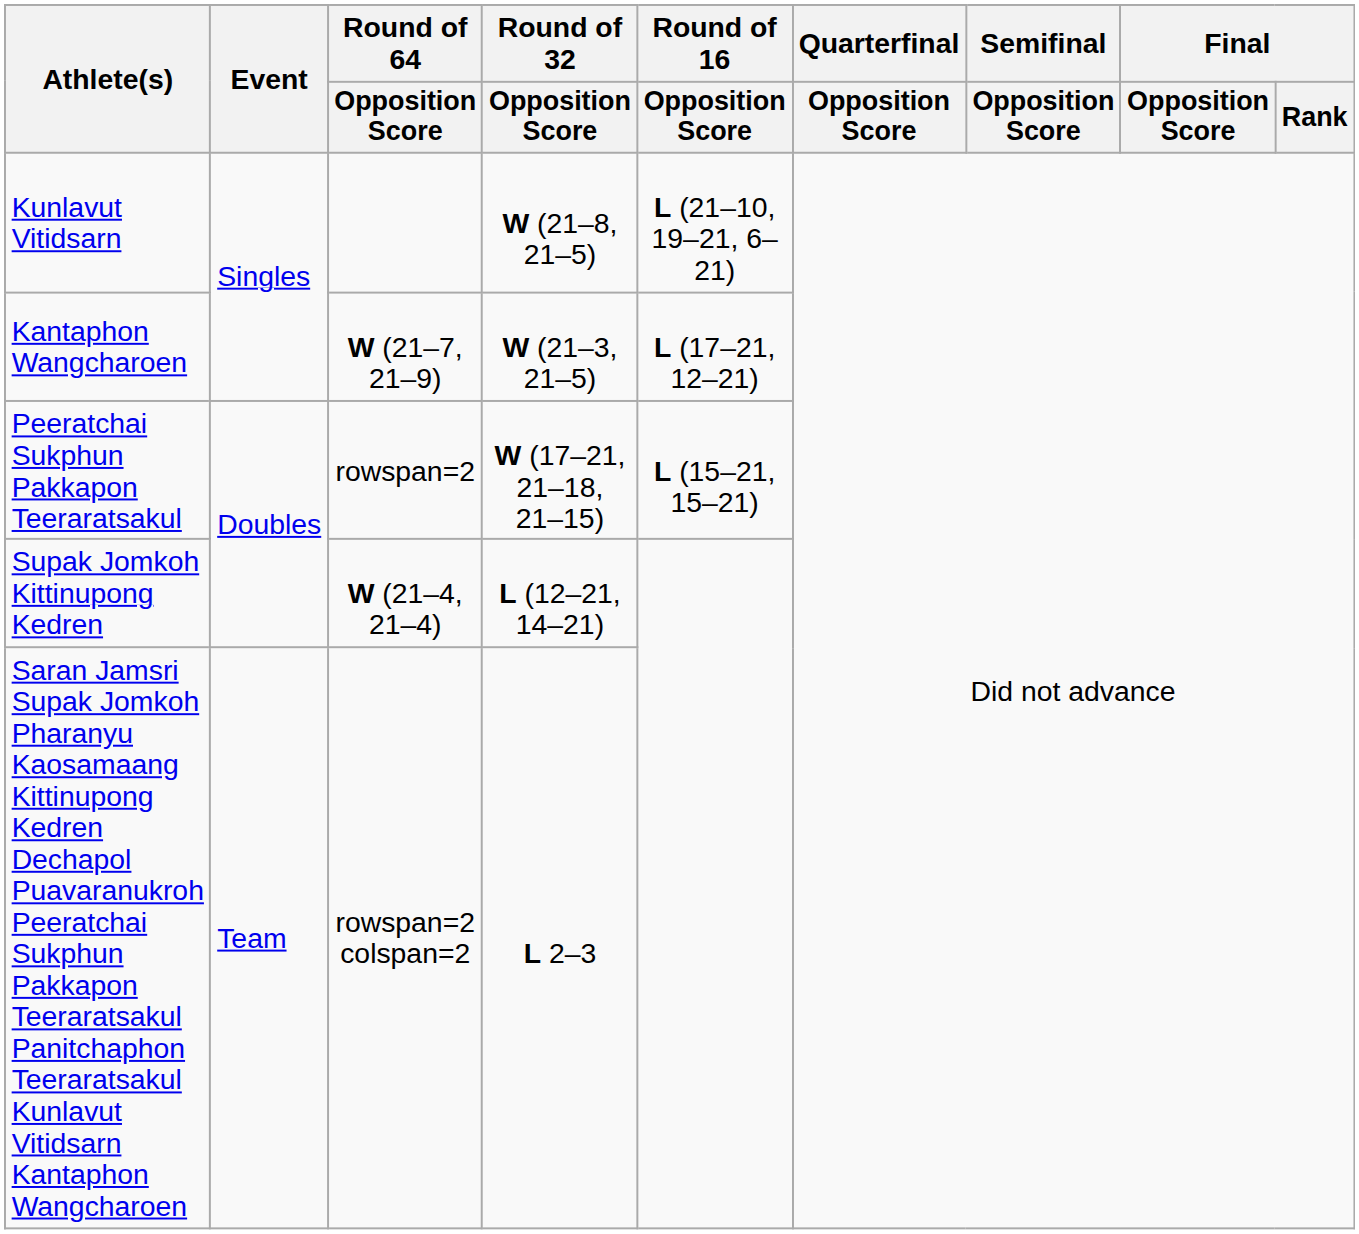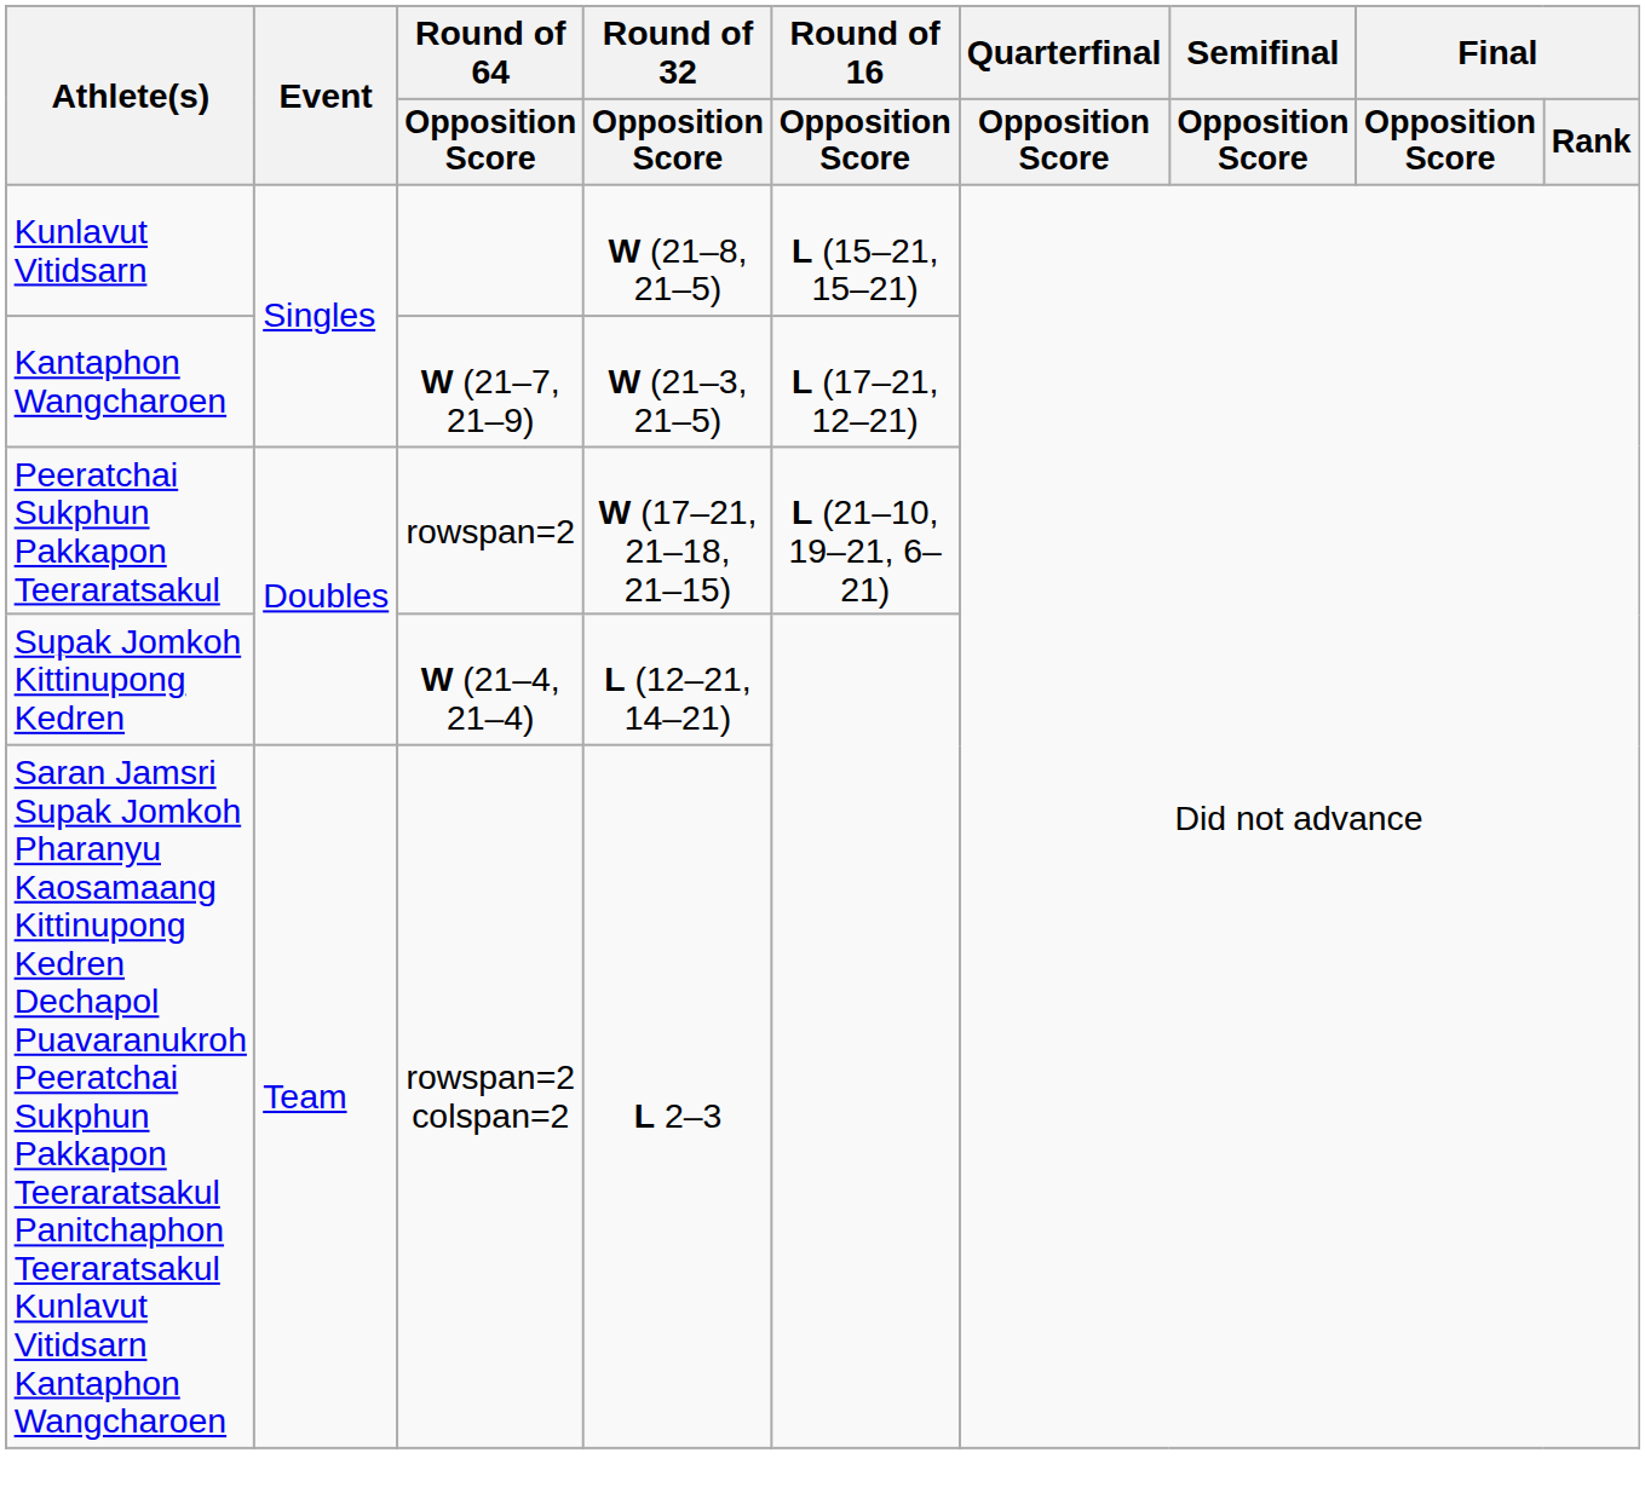Kunlavut Vitidsarn | Round of 16 / Opposition Score: L (21–10, 19–21, 6–21) -> L (15–21, 15–21)
Peeratchai Sukphun Pakkapon Teeraratsakul | Round of 16 / Opposition Score: L (15–21, 15–21) -> L (21–10, 19–21, 6–21)
